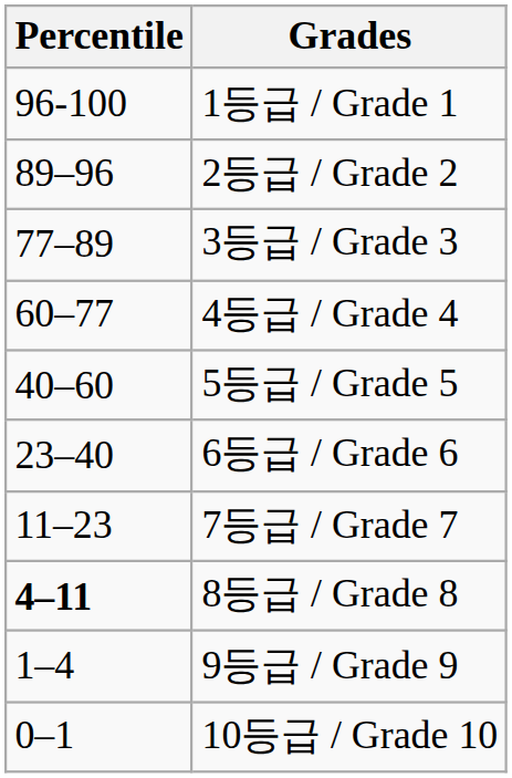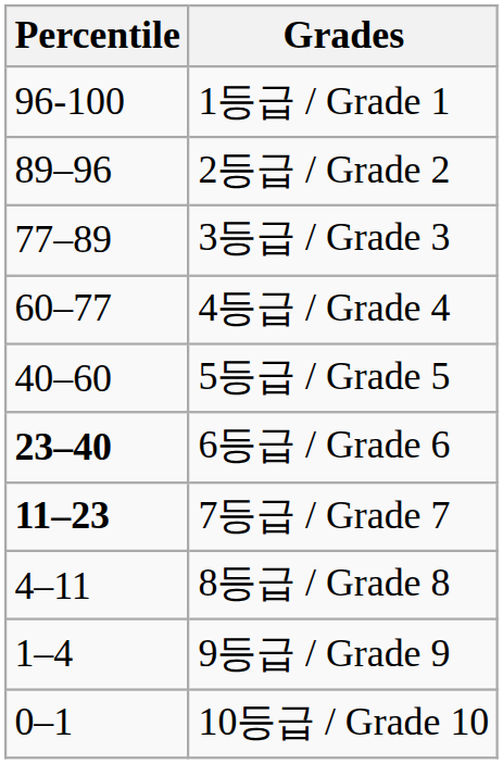6등급 / Grade 6 | Percentile: normal -> bold
7등급 / Grade 7 | Percentile: normal -> bold
8등급 / Grade 8 | Percentile: bold -> normal
